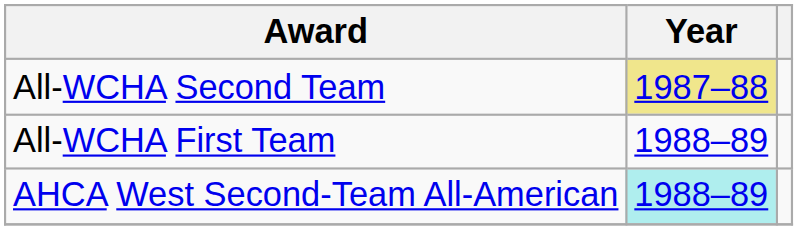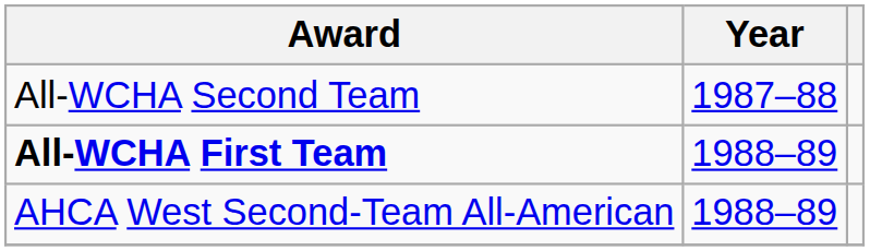row 2 | Year: khaki background -> no background
row 3 | Award: normal -> bold
row 4 | Year: paleturquoise background -> no background
